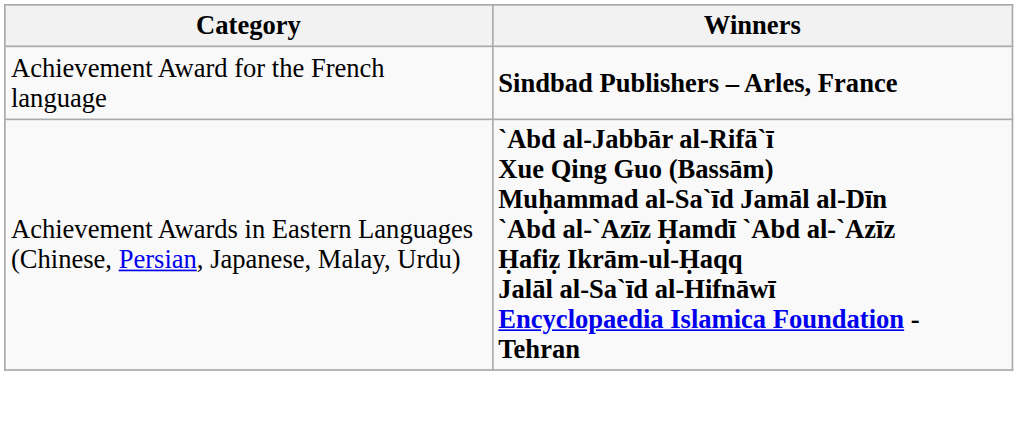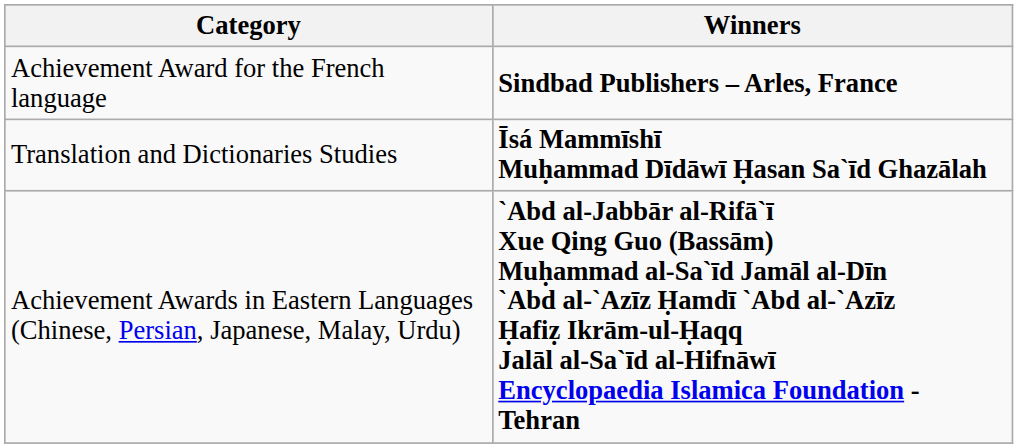+ row: Translation and Dictionaries Studies | Īsá Mammīshī Muḥammad Dīdāwī Ḥasan Sa`īd Ghazālah
